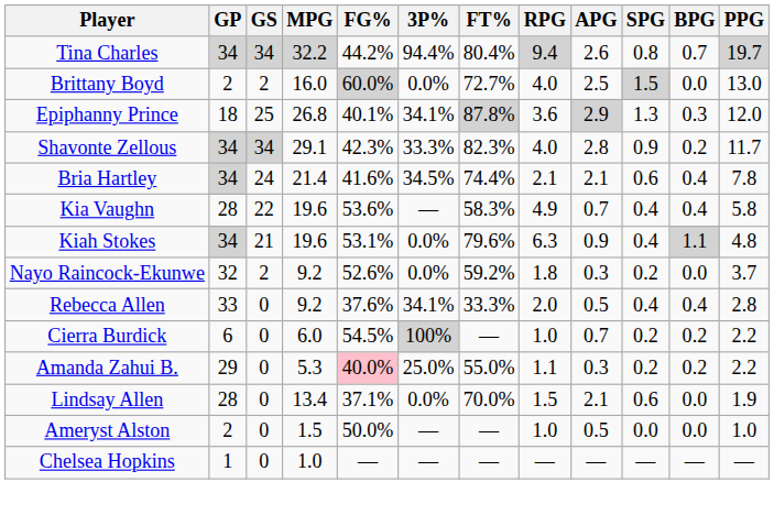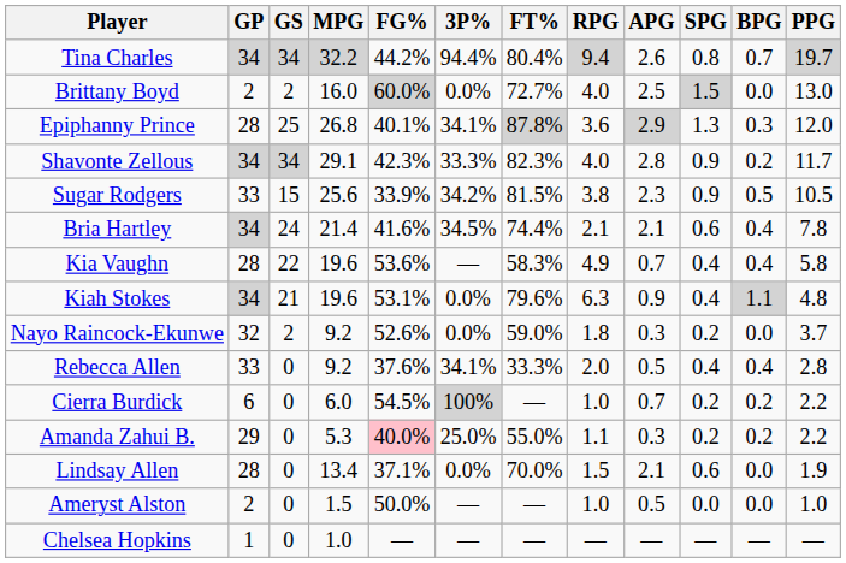Epiphanny Prince | GP: 18 -> 28
+ row: Sugar Rodgers | 33 | 15 | 25.6 | 33.9% | 34.2% | 81.5% | 3.8 | 2.3 | 0.9 | 0.5 | 10.5
Nayo Raincock-Ekunwe | FT%: 59.2% -> 59.0%
